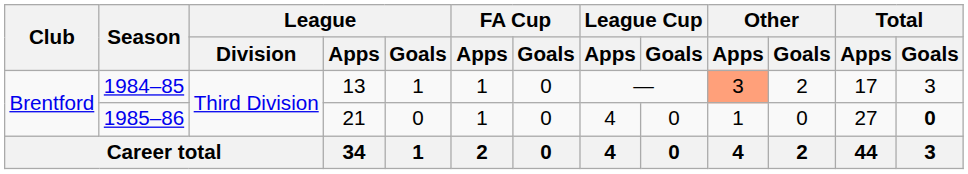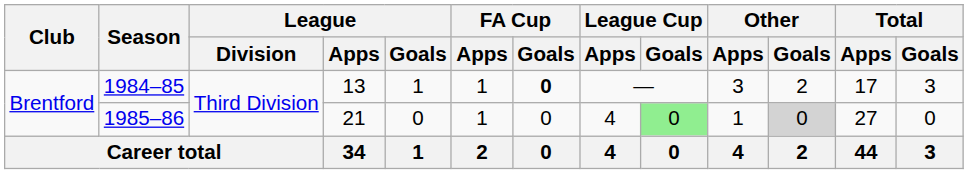1984–85 | FA Cup / Goals: normal -> bold
1984–85 | Other / Apps: lightsalmon background -> no background
1985–86 | League Cup / Goals: no background -> lightgreen background
1985–86 | Other / Goals: no background -> lightgrey background
1985–86 | Total / Goals: bold -> normal
